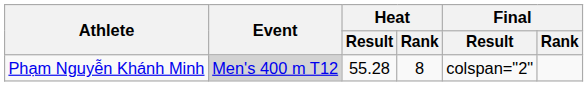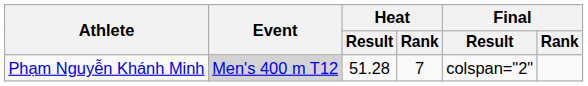Phạm Nguyễn Khánh Minh | Heat / Result: 55.28 -> 51.28
Phạm Nguyễn Khánh Minh | Heat / Rank: 8 -> 7
